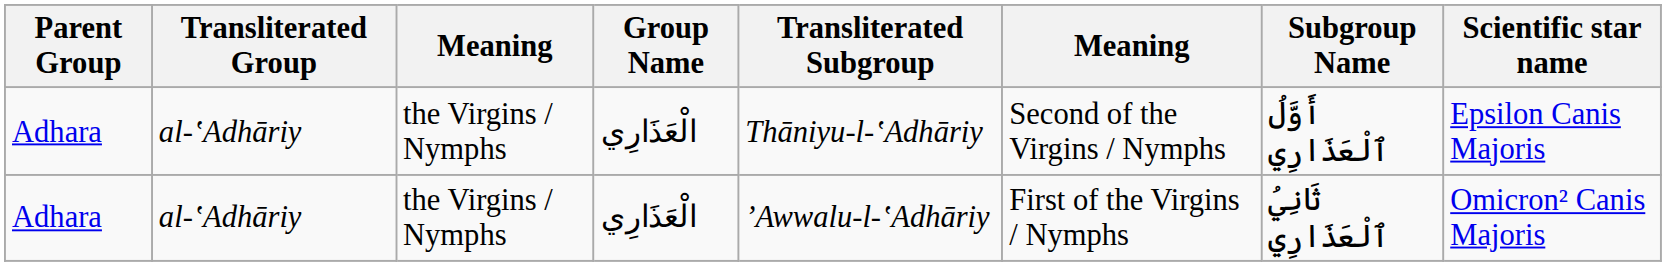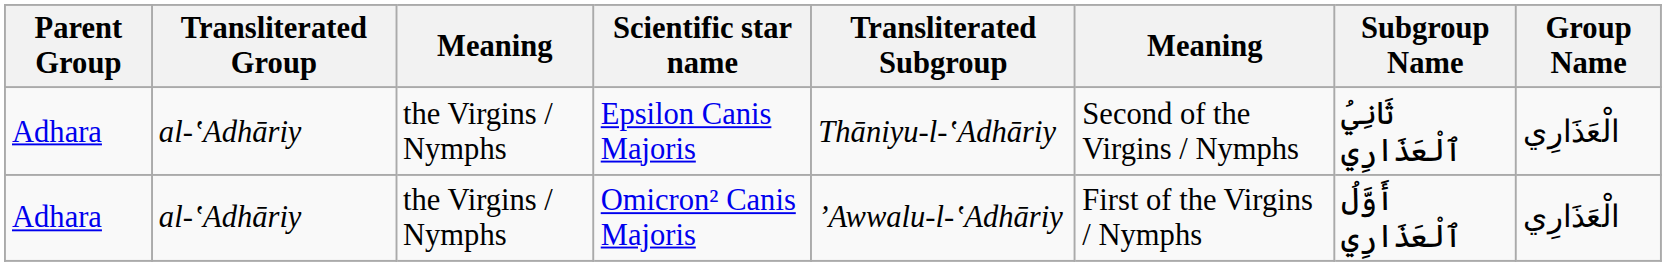columns swapped: Group Name <-> Scientific star name
row 2 | Subgroup Name: أَوَّلُ ٱلْعَذَارِي -> ثَانِيُ ٱلْعَذَارِي
row 3 | Subgroup Name: ثَانِيُ ٱلْعَذَارِي -> أَوَّلُ ٱلْعَذَارِي
